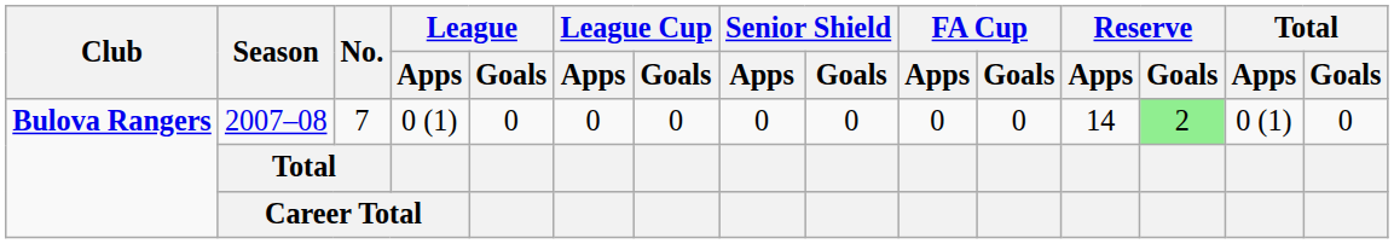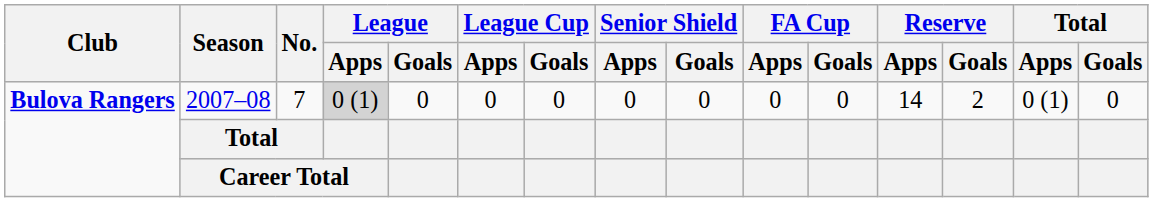Bulova Rangers / 2007–08 | League / Apps: no background -> lightgrey background
Bulova Rangers / 2007–08 | Reserve / Goals: lightgreen background -> no background
